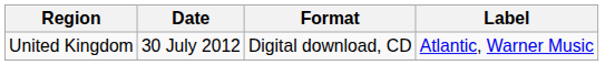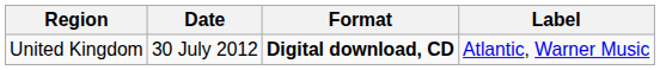United Kingdom | Format: normal -> bold
